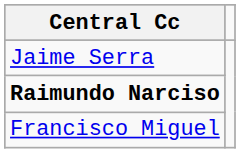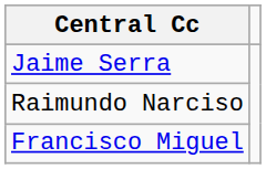Raimundo Narciso | Central Cc: bold -> normal
